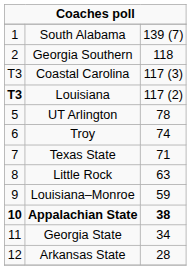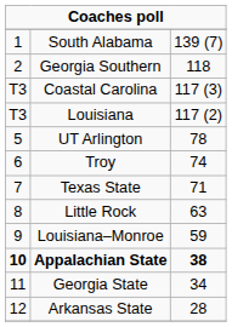Louisiana | column 1: bold -> normal
